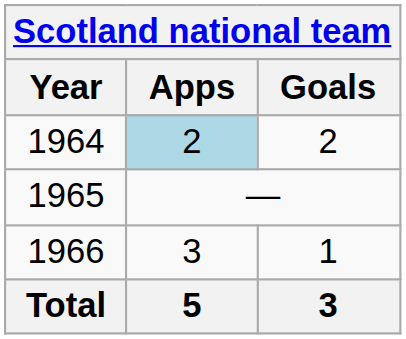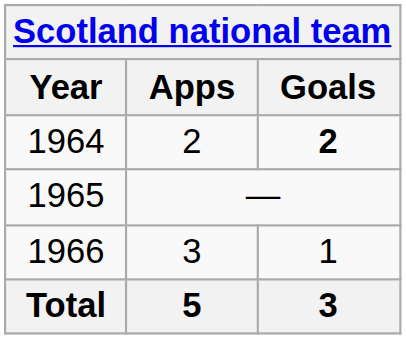1964 | Apps: lightblue background -> no background
1964 | Goals: normal -> bold
